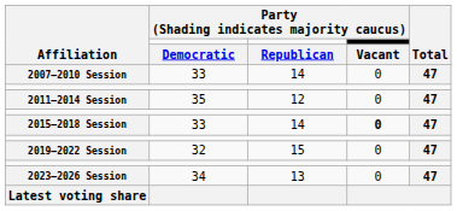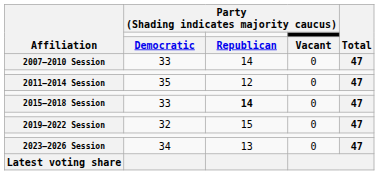2015–2018 Session | column 3: normal -> bold
2015–2018 Session | column 4: bold -> normal
